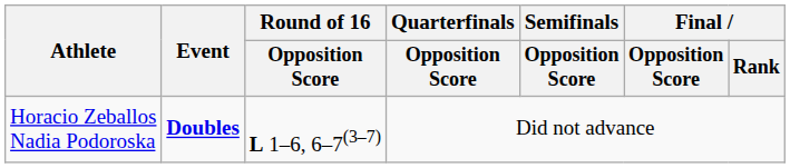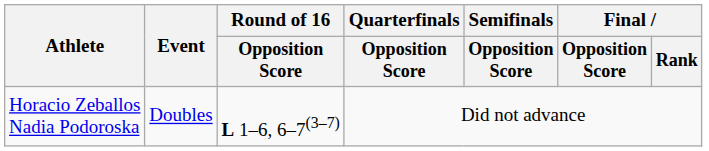Horacio Zeballos Nadia Podoroska | Event: bold -> normal
